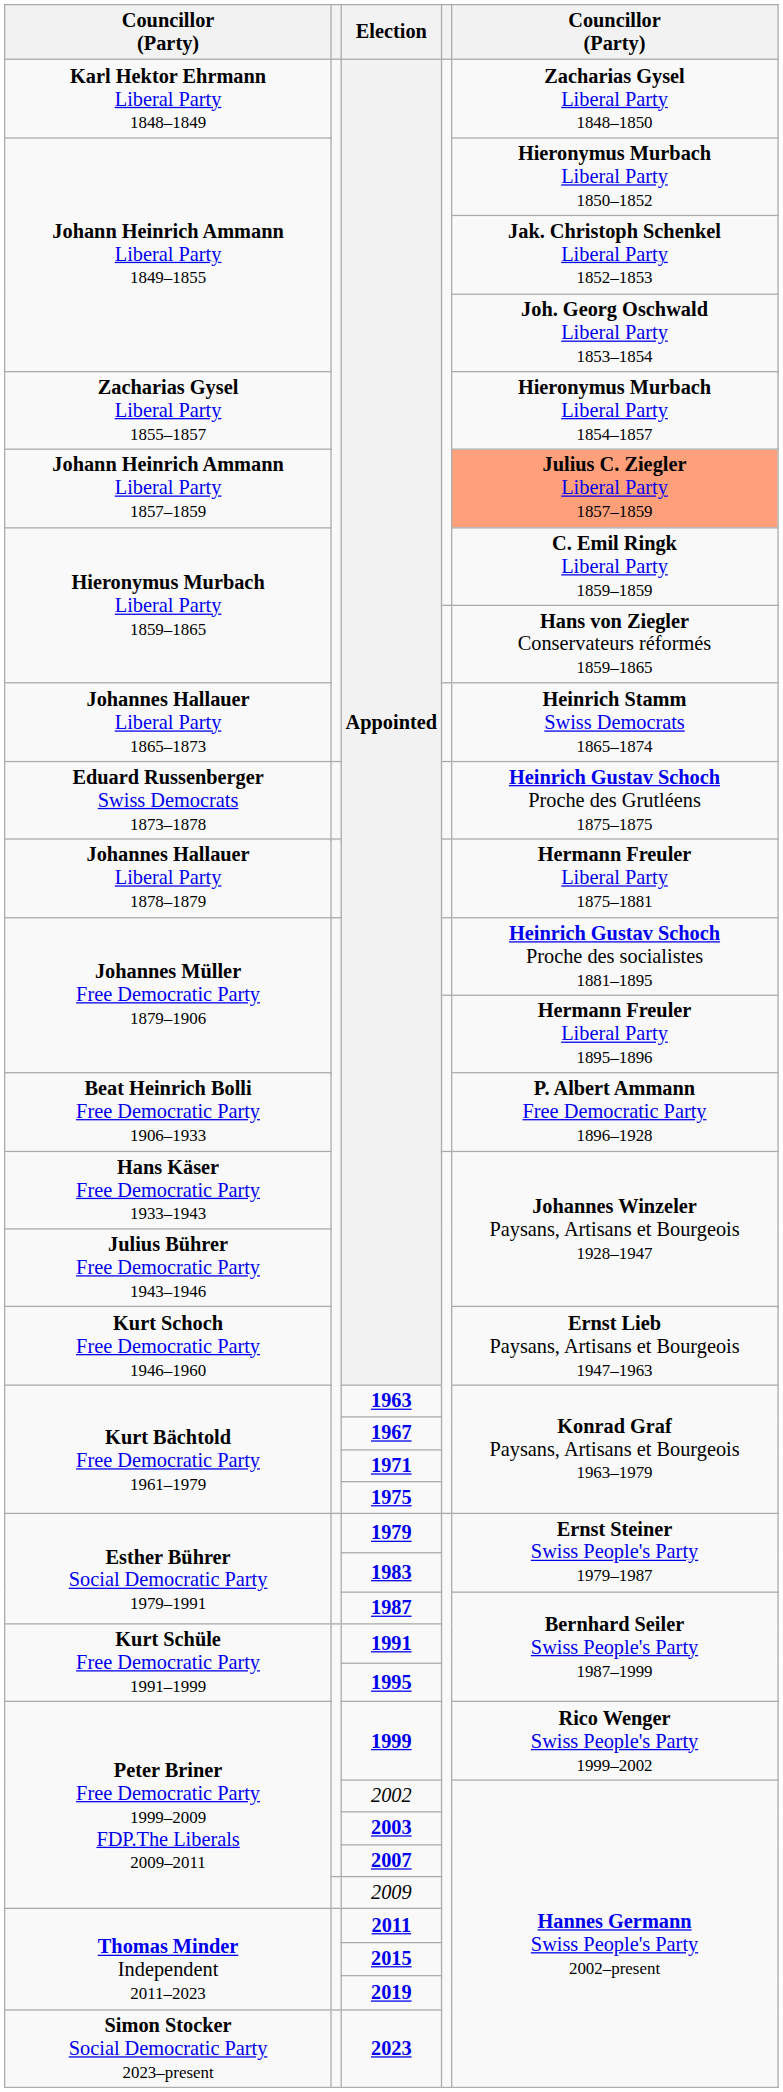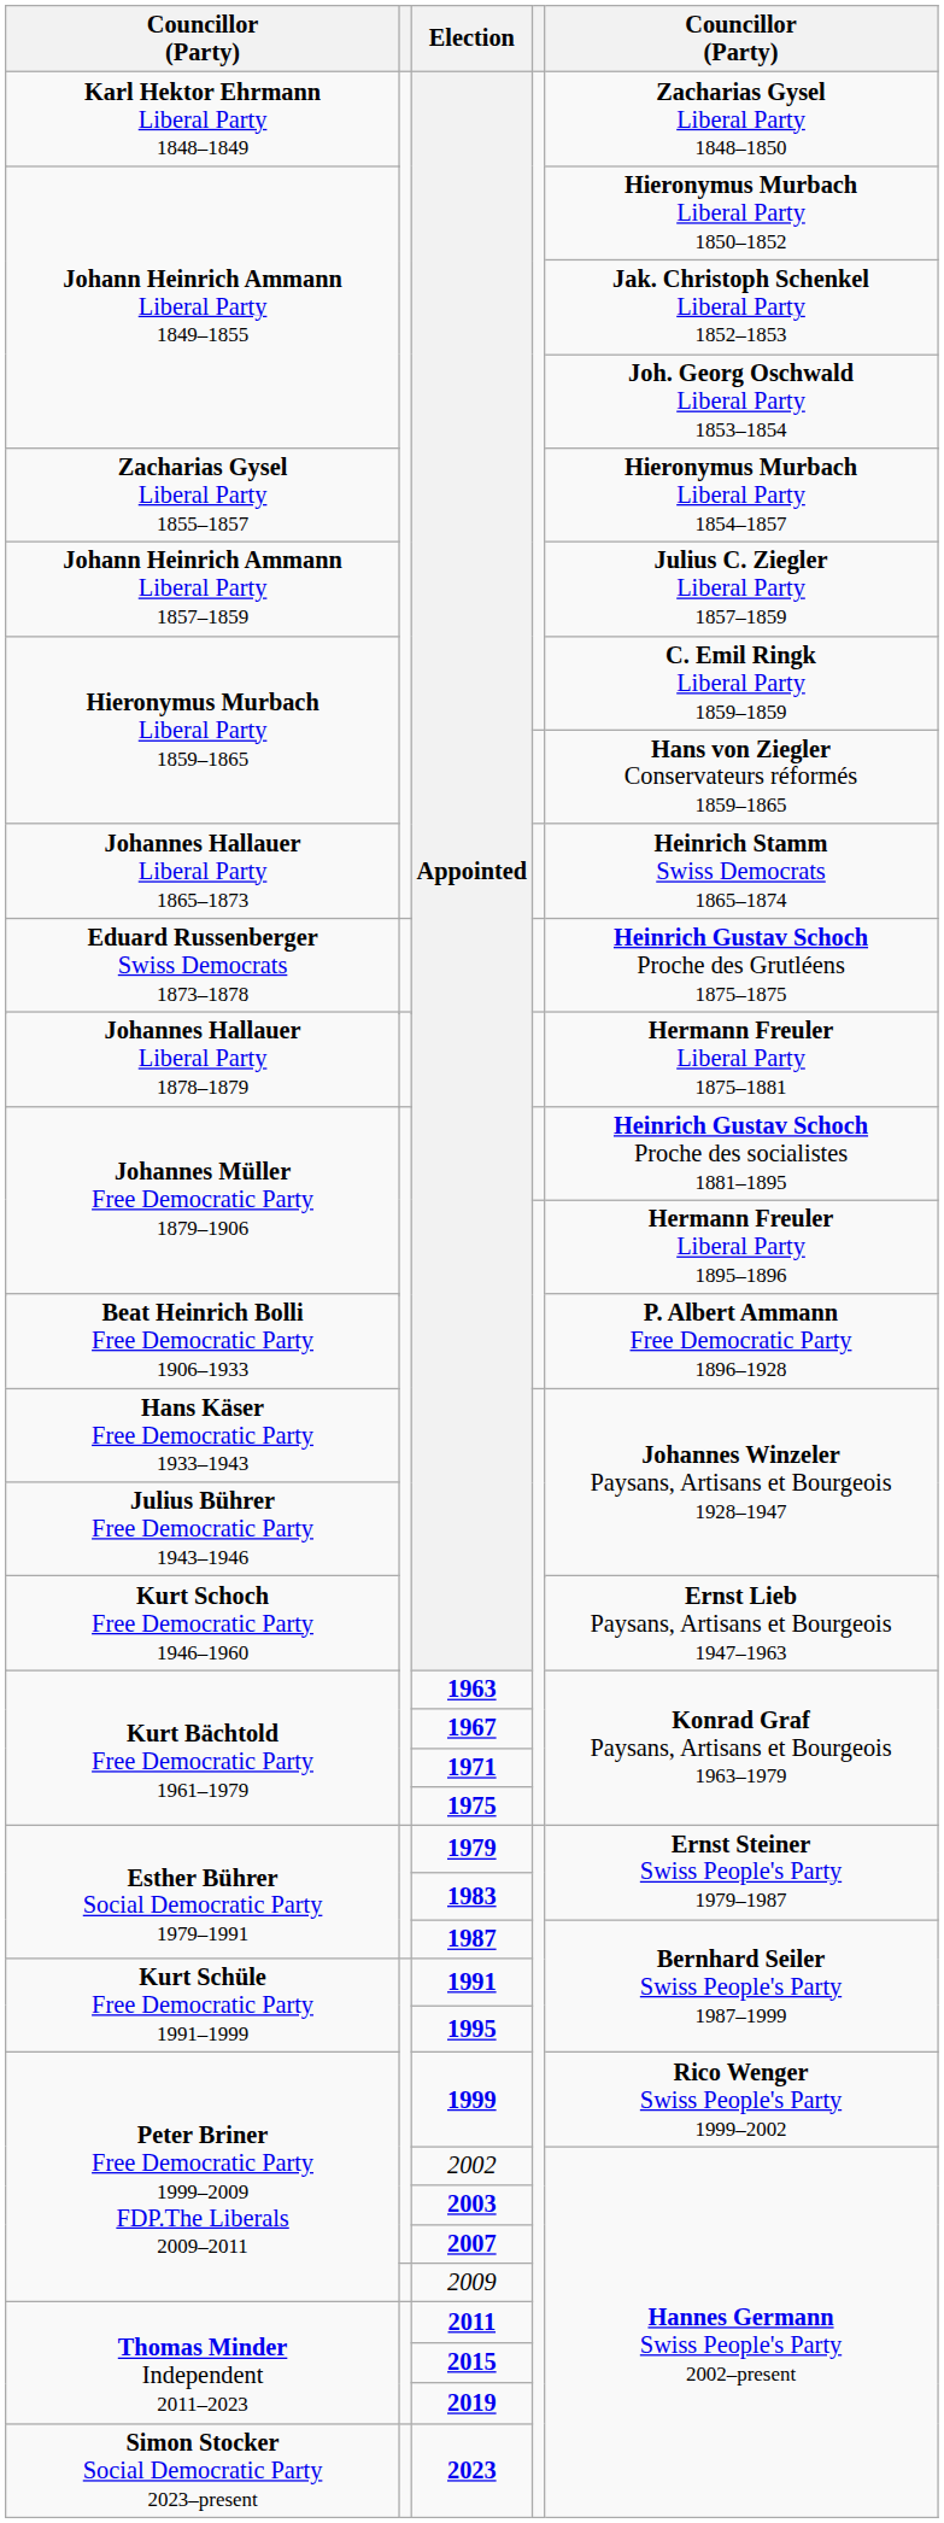Johann Heinrich Ammann Liberal Party 1857–1859 | column 5: lightsalmon background -> no background
